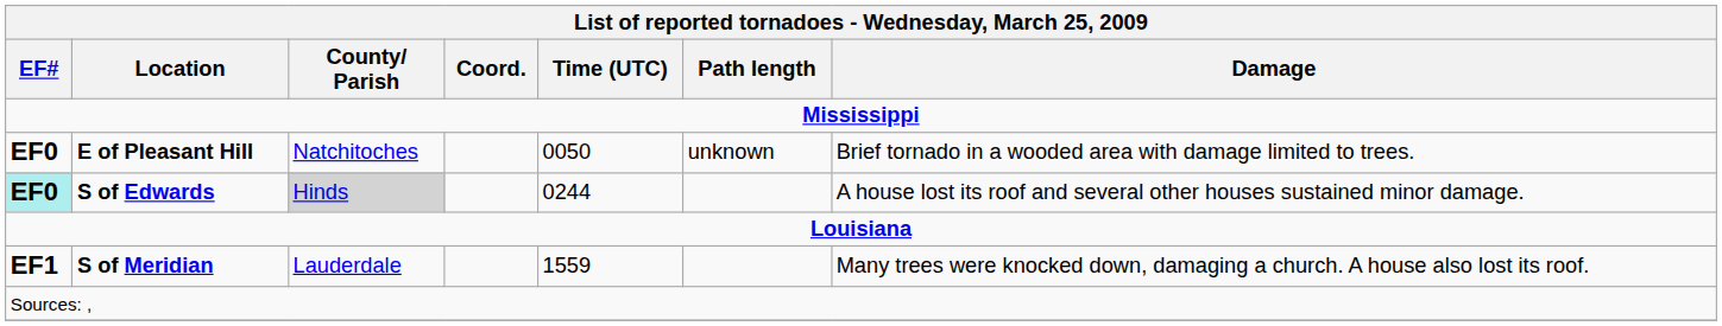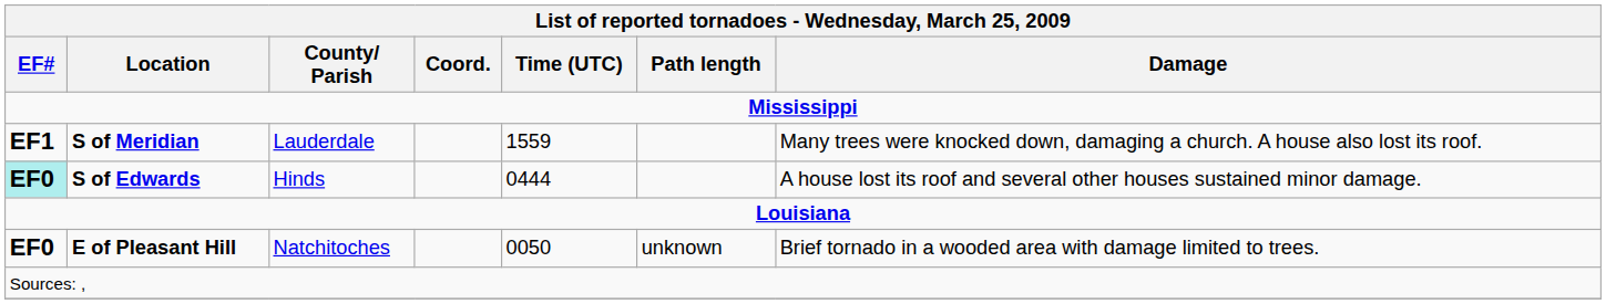rows swapped: S of Meridian <-> E of Pleasant Hill
S of Edwards | County/ Parish: lightgrey background -> no background
S of Edwards | Time (UTC): 0244 -> 0444
